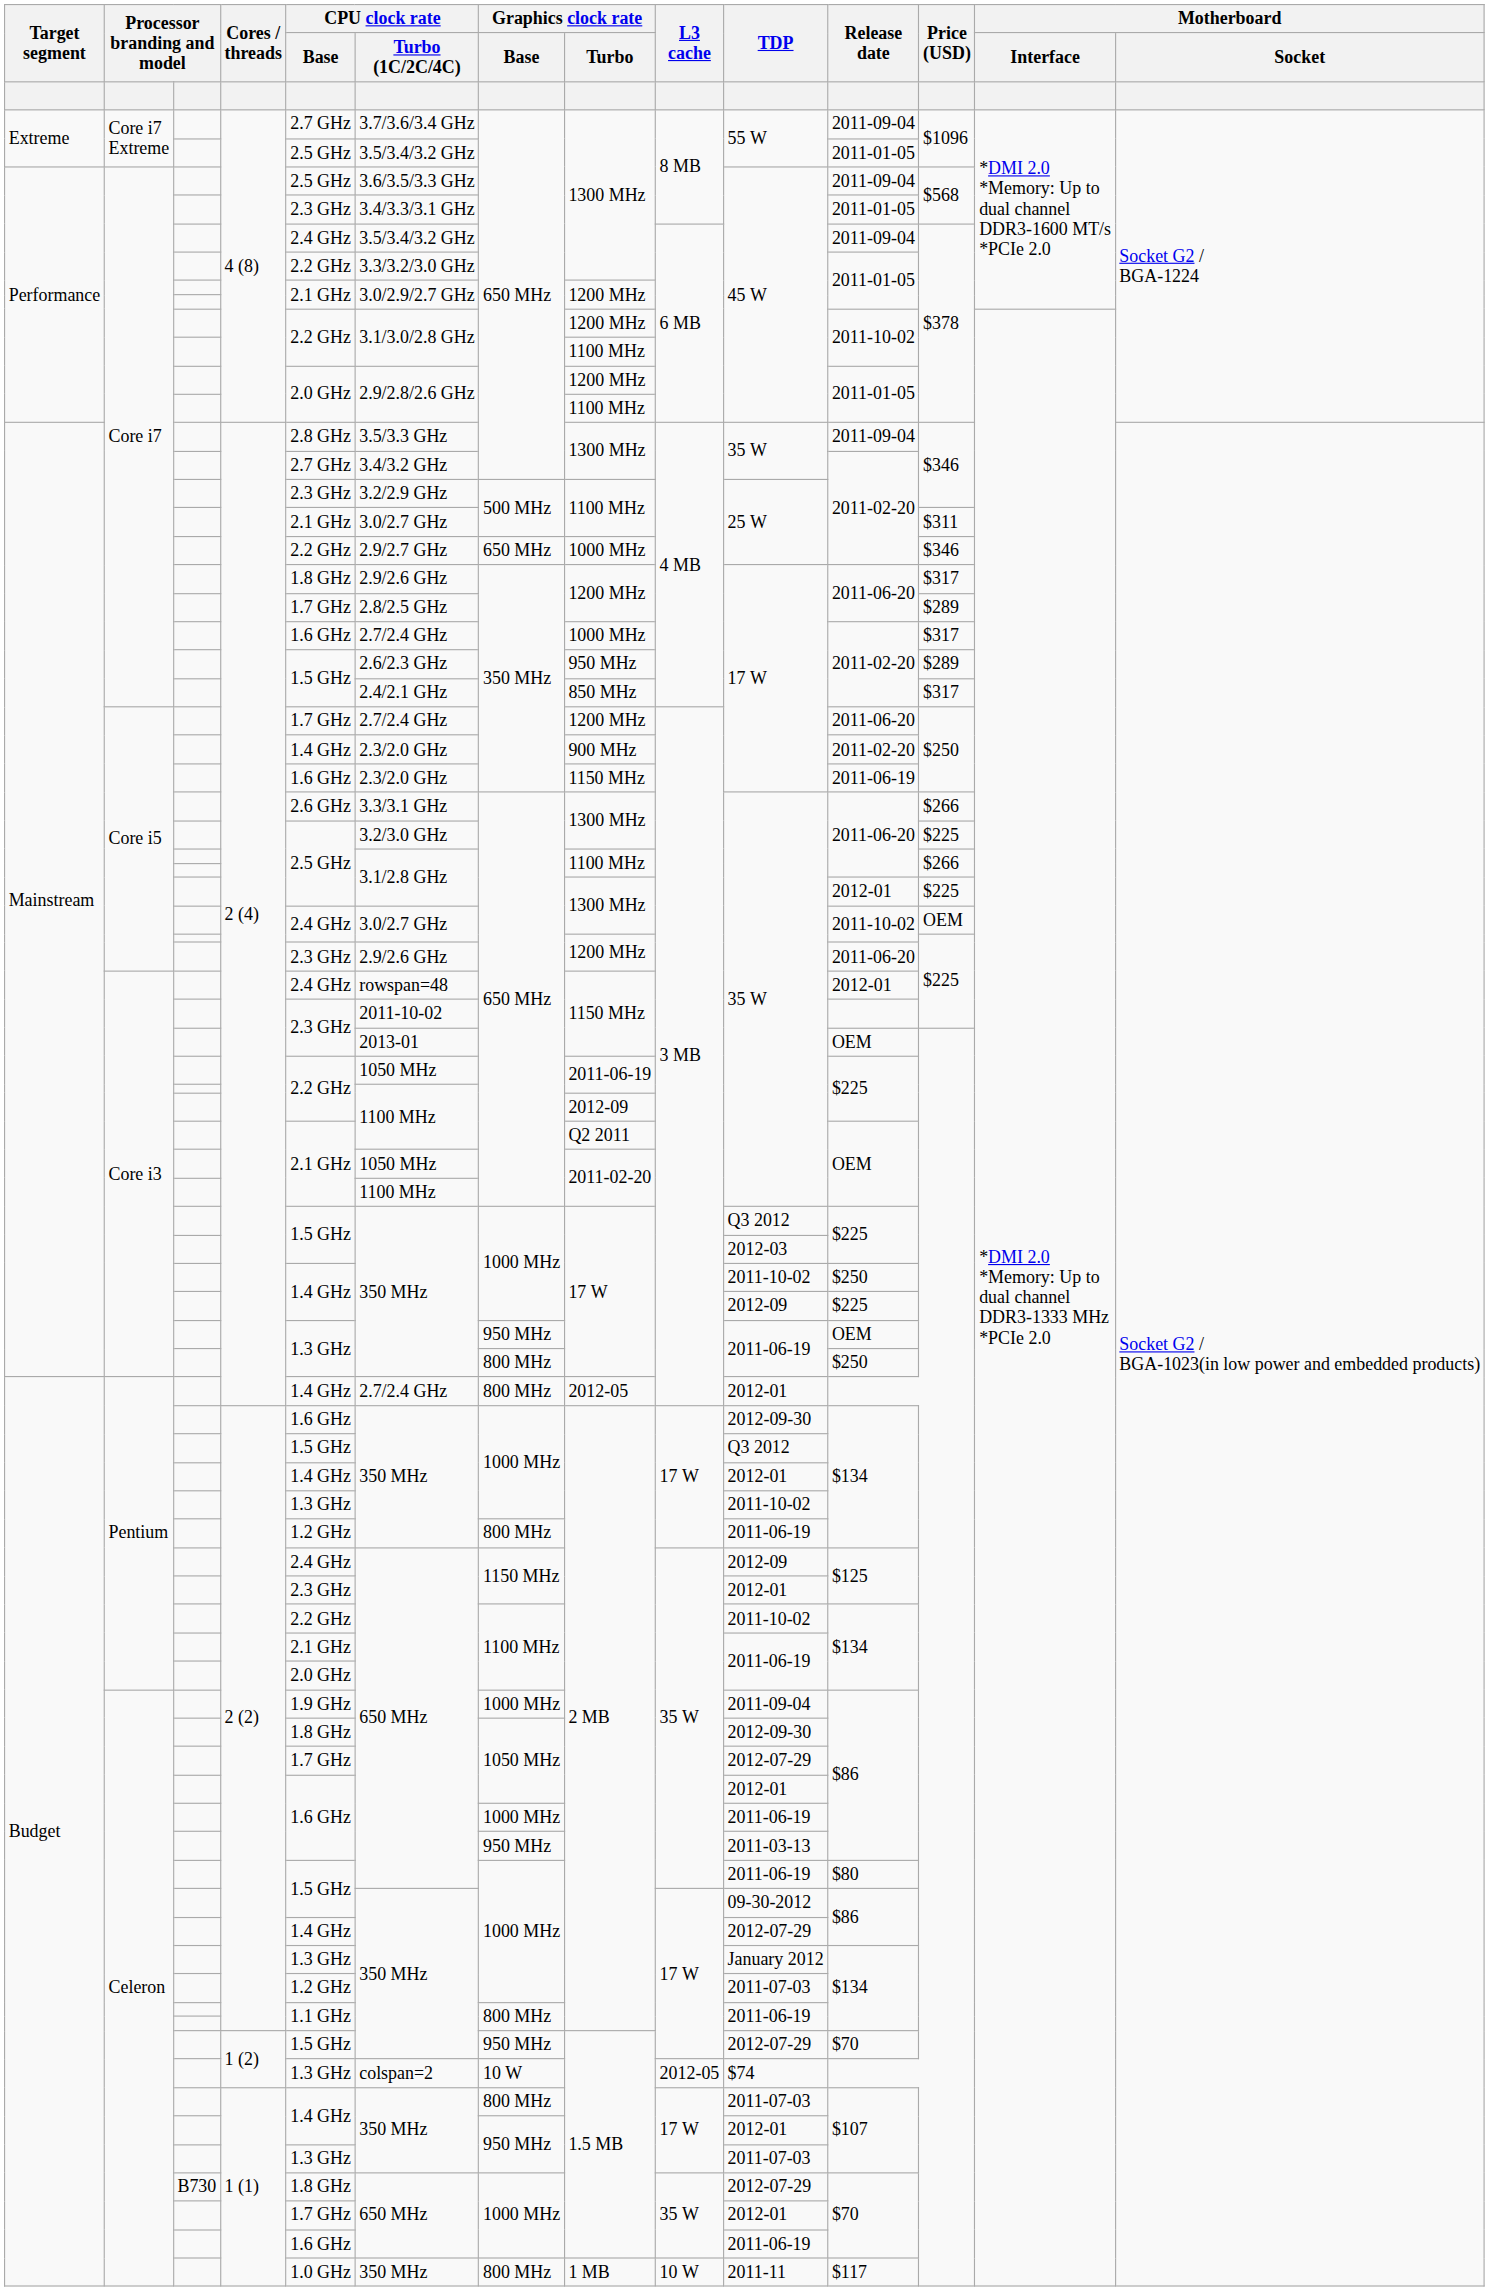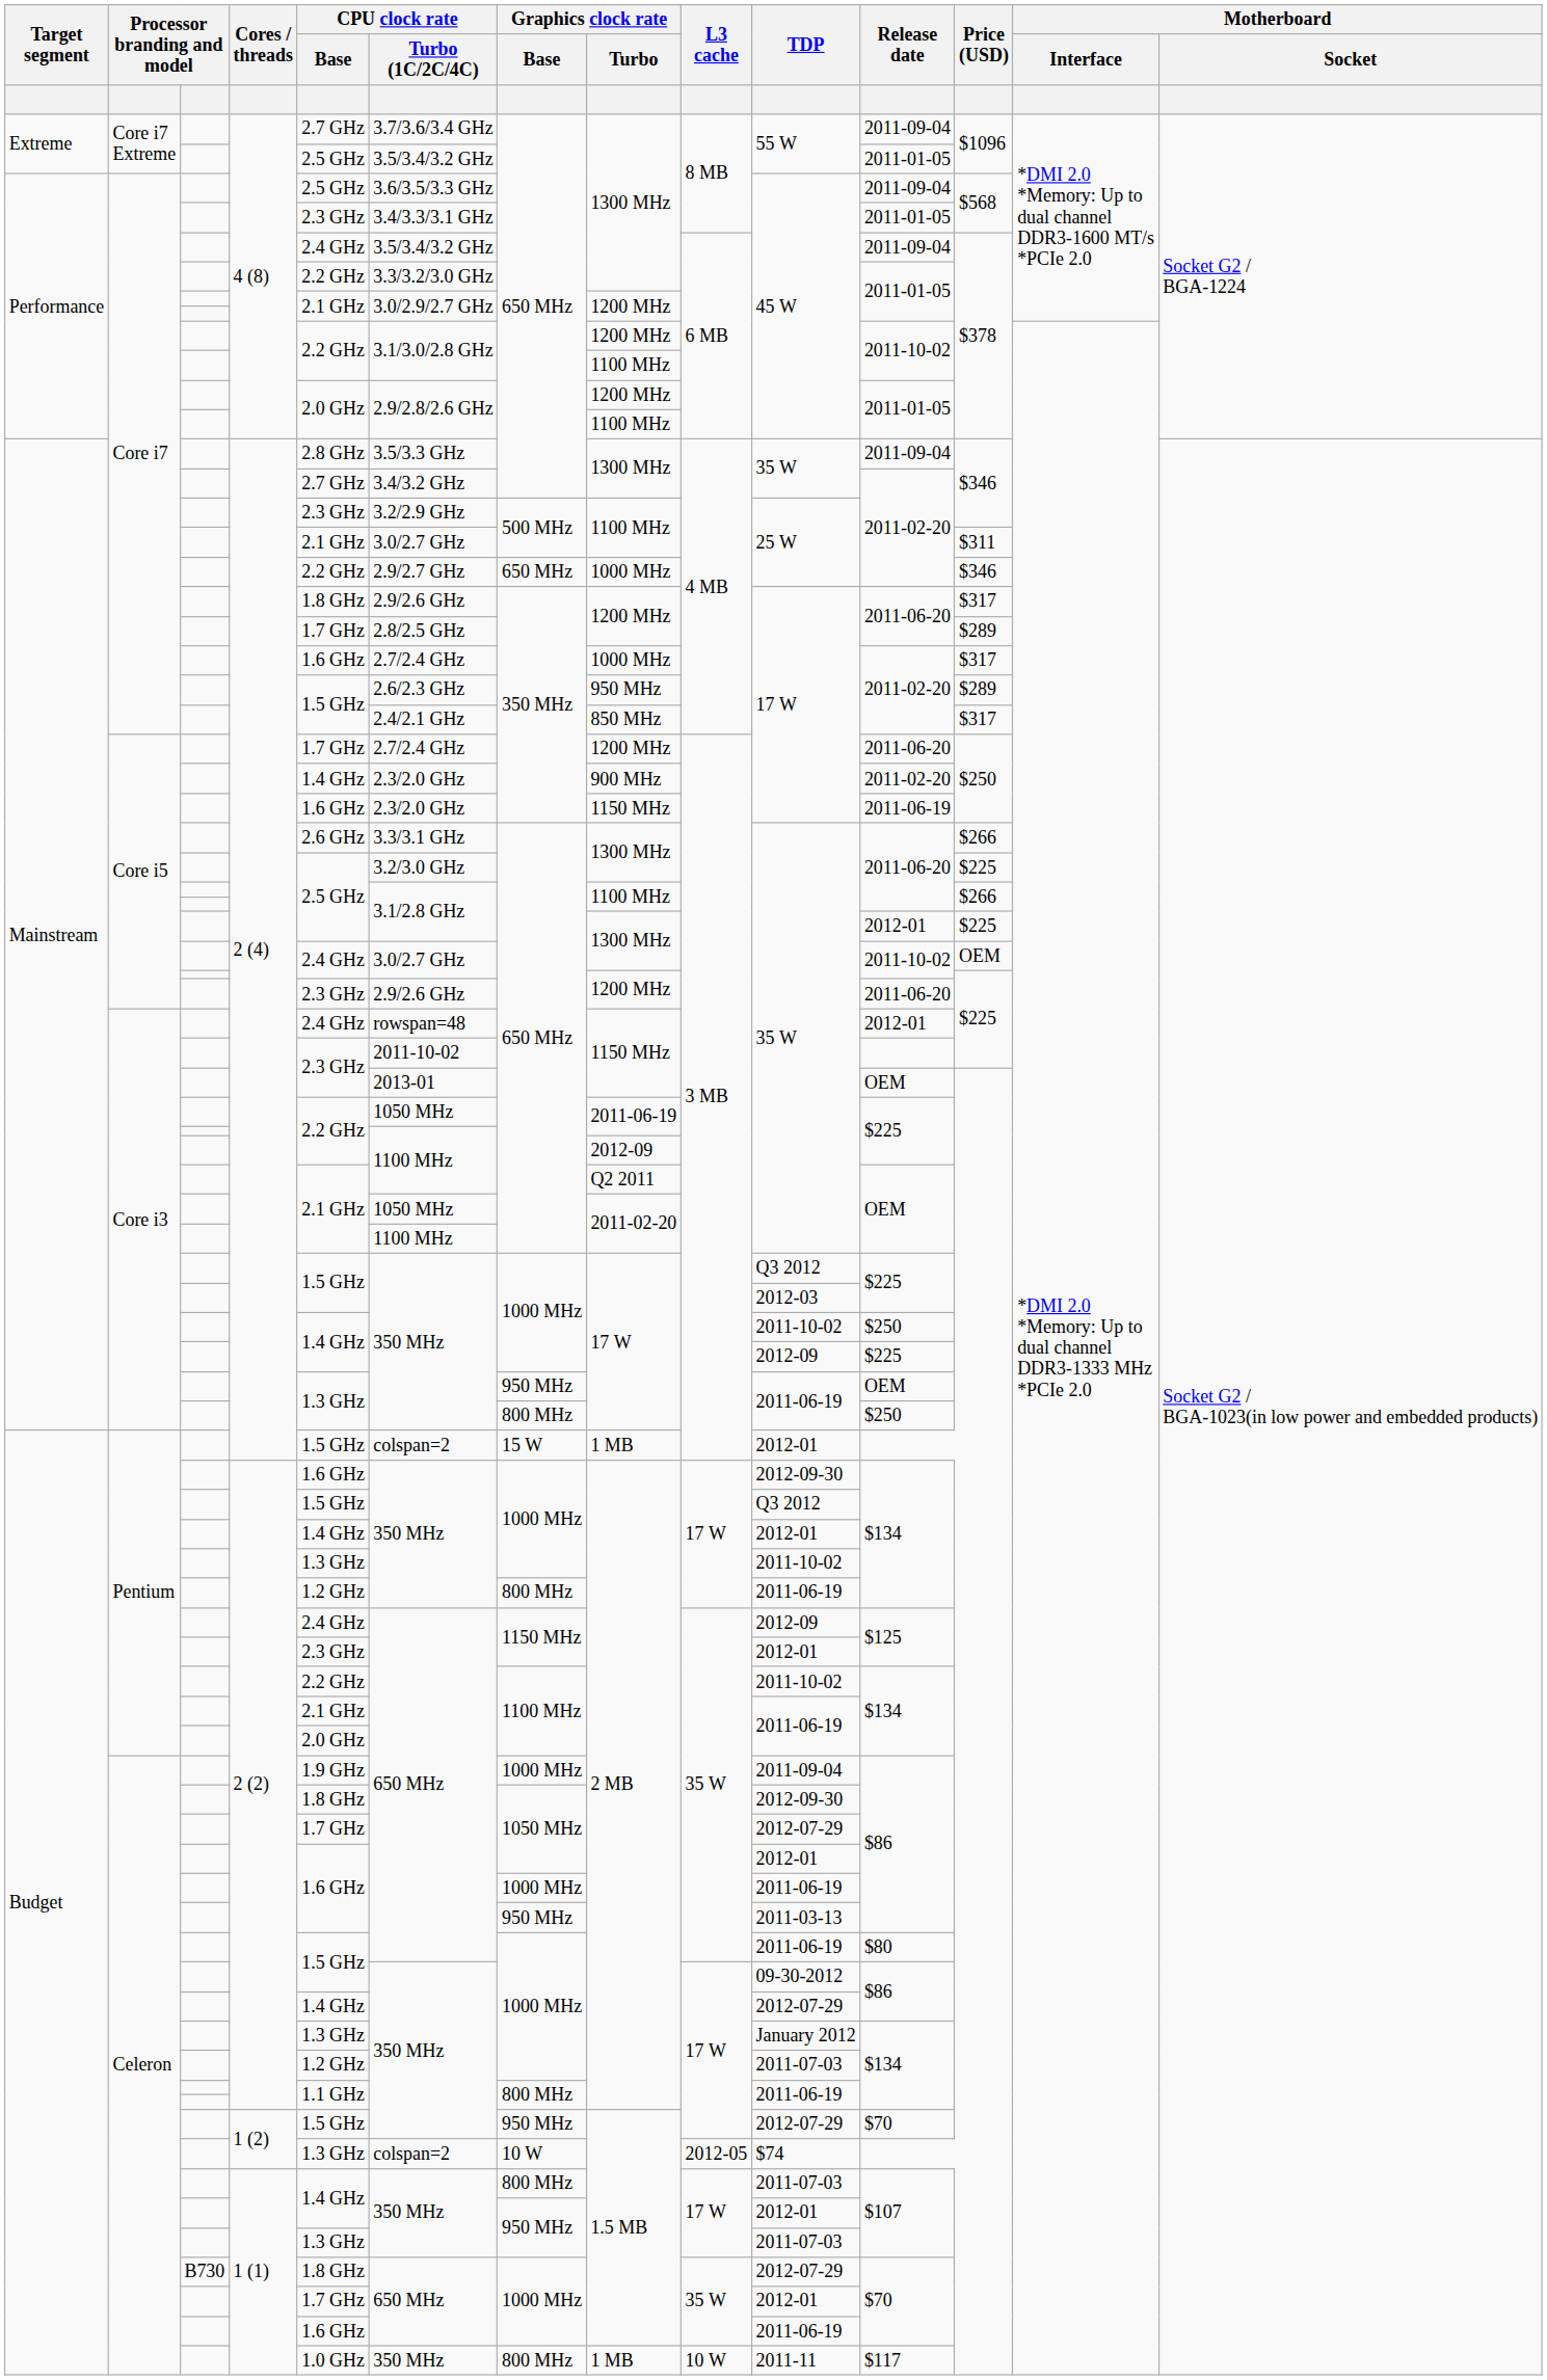Pentium / 2 (4) | CPU clock rate / Base: 1.4 GHz -> 1.5 GHz
Pentium / 2 (4) | CPU clock rate / Turbo (1C/2C/4C): 2.7/2.4 GHz -> colspan=2
Pentium / 2 (4) | Graphics clock rate / Base: 800 MHz -> 15 W
Pentium / 2 (4) | Graphics clock rate / Turbo: 2012-05 -> 1 MB
